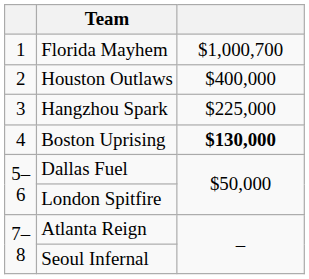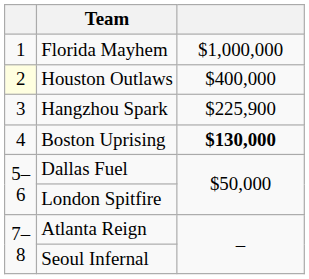Florida Mayhem | column 3: $1,000,700 -> $1,000,000
Houston Outlaws | column 1: no background -> lightyellow background
Hangzhou Spark | column 3: $225,000 -> $225,900
